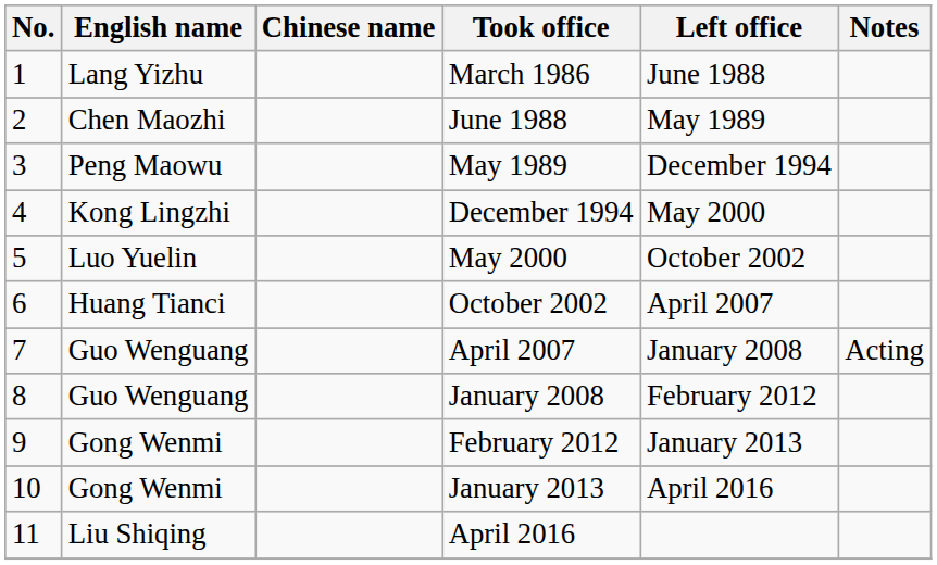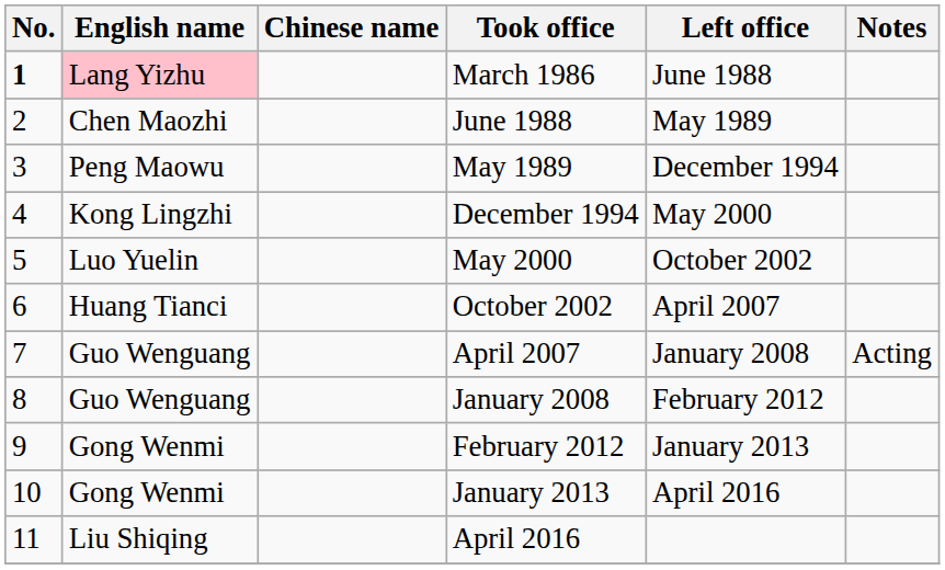March 1986 | No.: normal -> bold
March 1986 | English name: no background -> pink background
